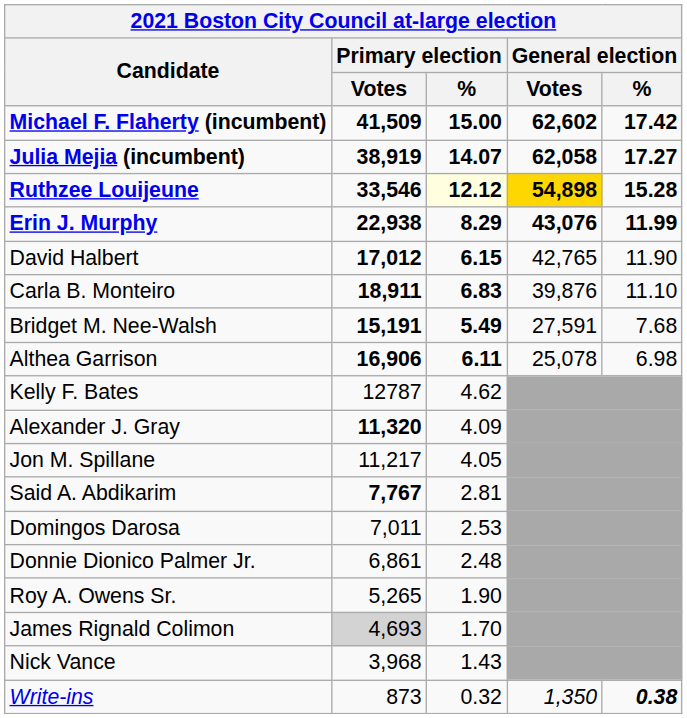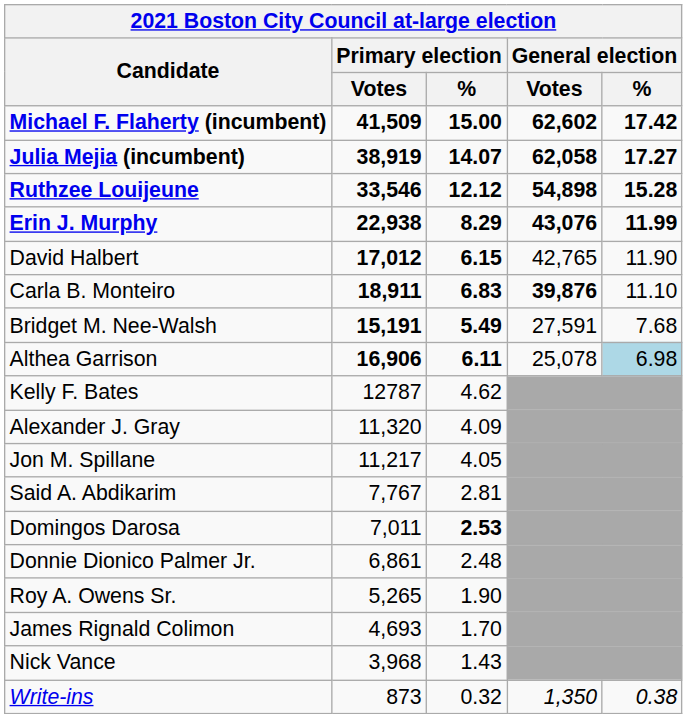Ruthzee Louijeune | Primary election / %: lightyellow background -> no background
Ruthzee Louijeune | General election / Votes: gold background -> no background
Carla B. Monteiro | General election / Votes: normal -> bold
Althea Garrison | General election / %: no background -> lightblue background
Alexander J. Gray | Primary election / Votes: bold -> normal
Said A. Abdikarim | Primary election / Votes: bold -> normal
Domingos Darosa | Primary election / %: normal -> bold
James Rignald Colimon | Primary election / Votes: lightgrey background -> no background
Write-ins | General election / %: bold -> normal
